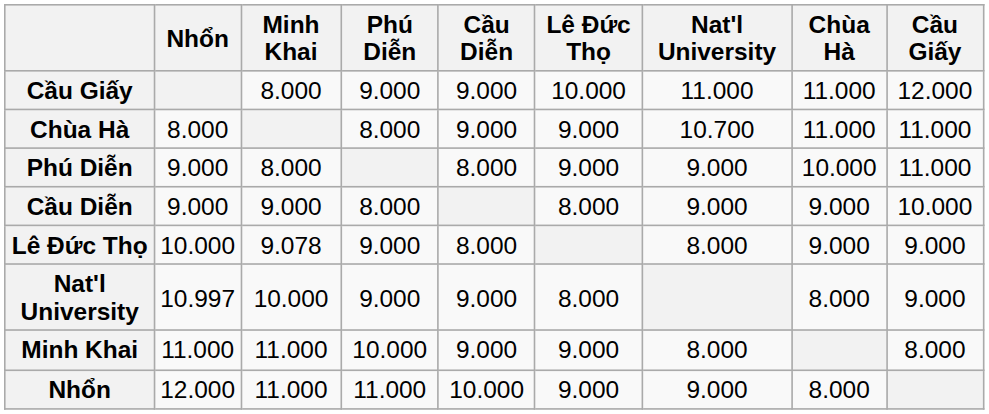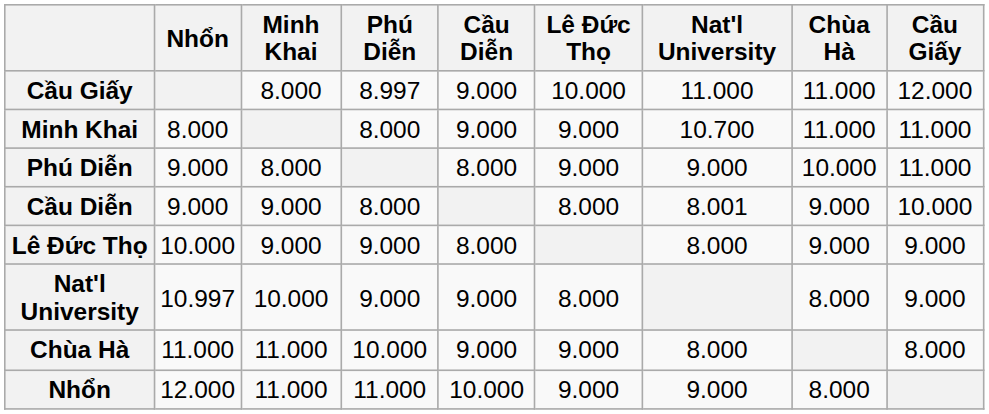row 2 | Phú Diễn: 9.000 -> 8.997
row 3 | column 1: Chùa Hà -> Minh Khai
row 5 | Nat'l University: 9.000 -> 8.001
row 6 | Minh Khai: 9.078 -> 9.000
row 8 | column 1: Minh Khai -> Chùa Hà
